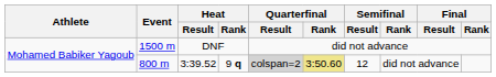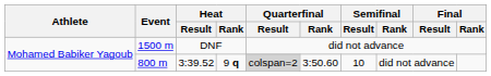3:39.52 | Quarterfinal / Rank: khaki background -> no background
3:39.52 | Semifinal / Result: 12 -> 10
